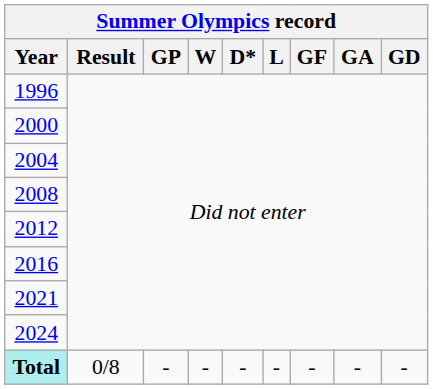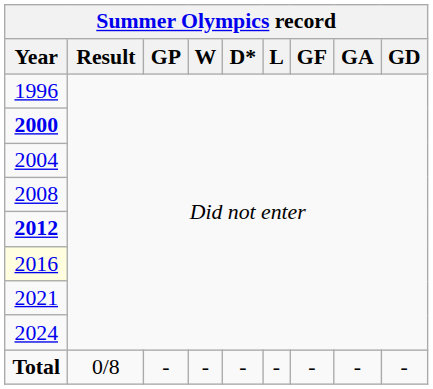2000 | Year: normal -> bold
2012 | Year: normal -> bold
2016 | Year: no background -> lightyellow background
Total | Year: paleturquoise background -> no background
